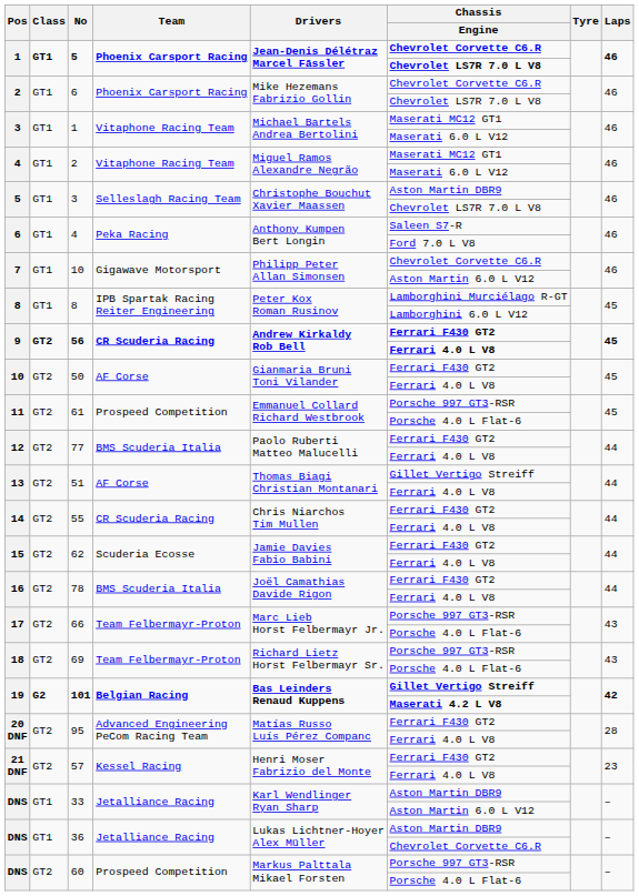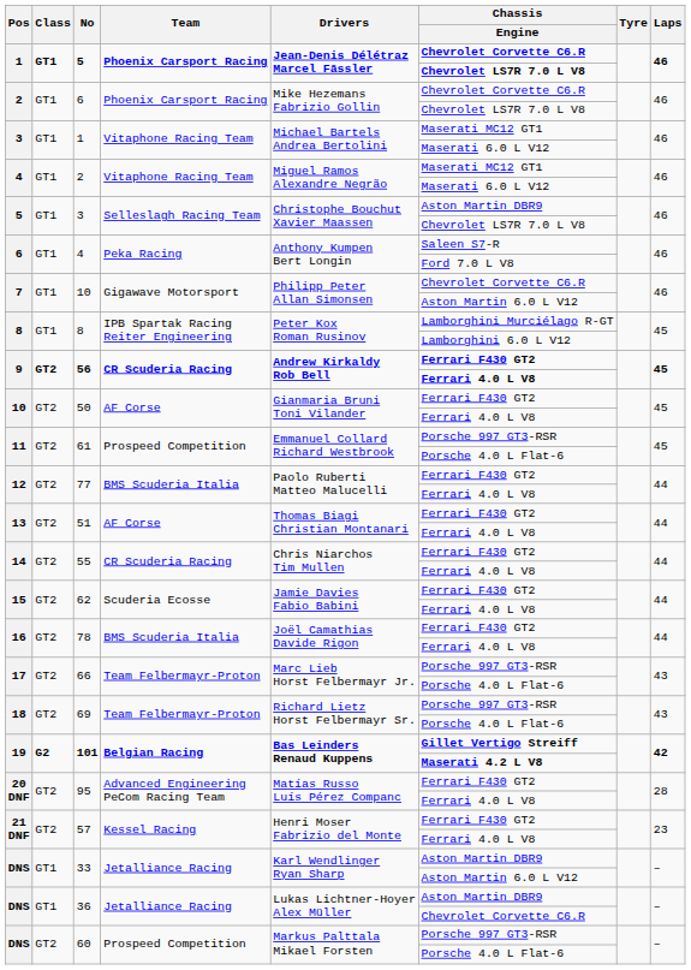row 27 | Chassis / Engine: Gillet Vertigo Streiff -> Ferrari F430 GT2
